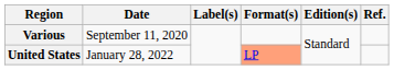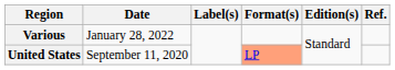Various | Date: September 11, 2020 -> January 28, 2022
United States | Date: January 28, 2022 -> September 11, 2020
